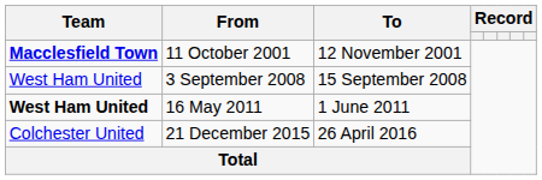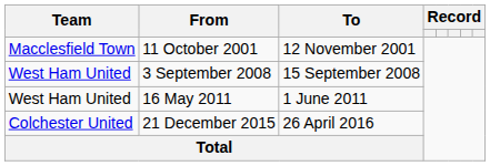11 October 2001 | Team: bold -> normal
16 May 2011 | Team: bold -> normal
